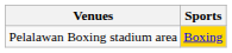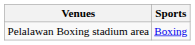Pelalawan Boxing stadium area | Sports: gold background -> no background
